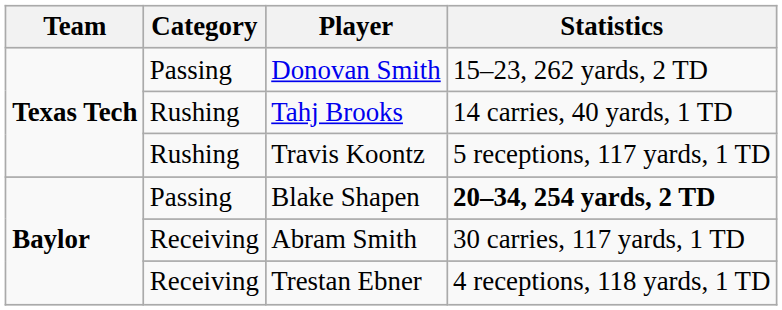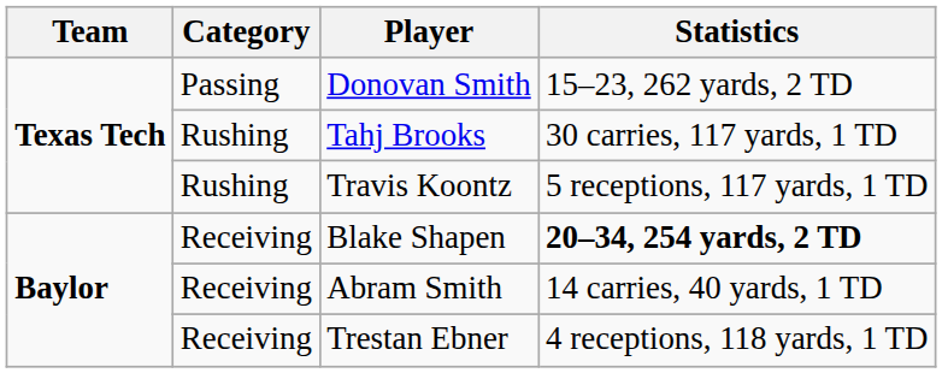Tahj Brooks | Statistics: 14 carries, 40 yards, 1 TD -> 30 carries, 117 yards, 1 TD
Blake Shapen | Category: Passing -> Receiving
Abram Smith | Statistics: 30 carries, 117 yards, 1 TD -> 14 carries, 40 yards, 1 TD
